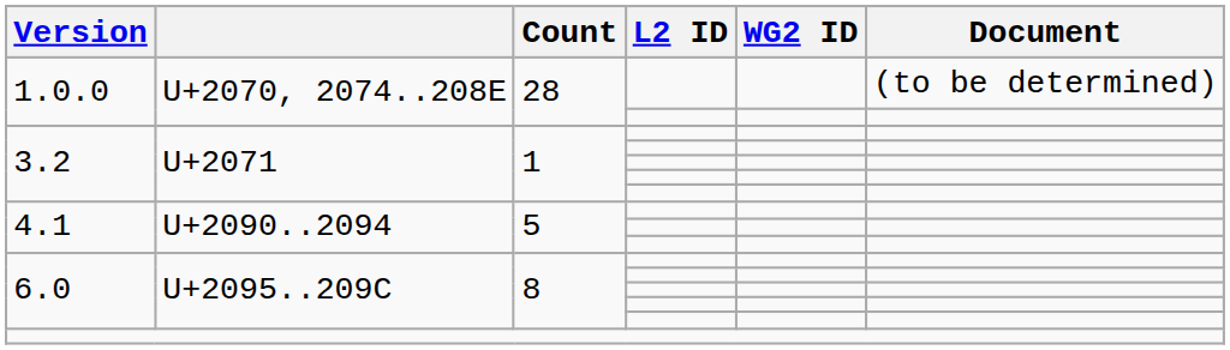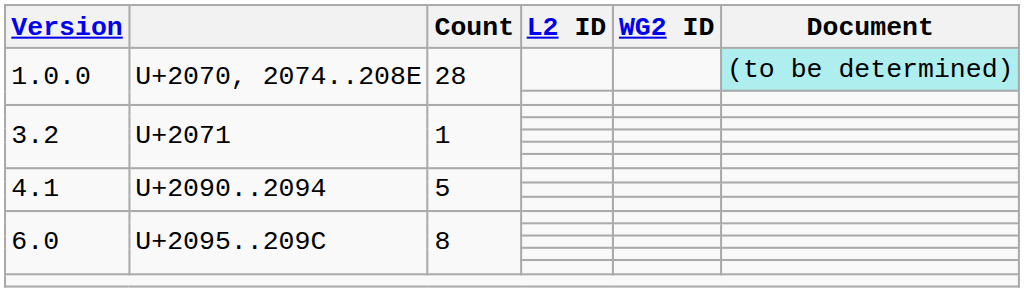row 2 | Document: no background -> paleturquoise background
